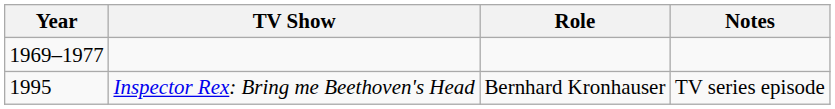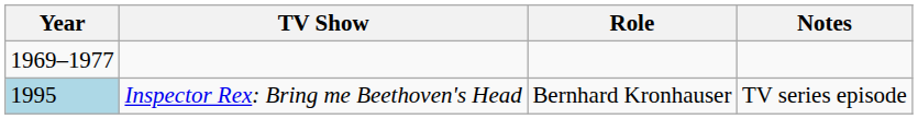Inspector Rex: Bring me Beethoven's Head | Year: no background -> lightblue background
